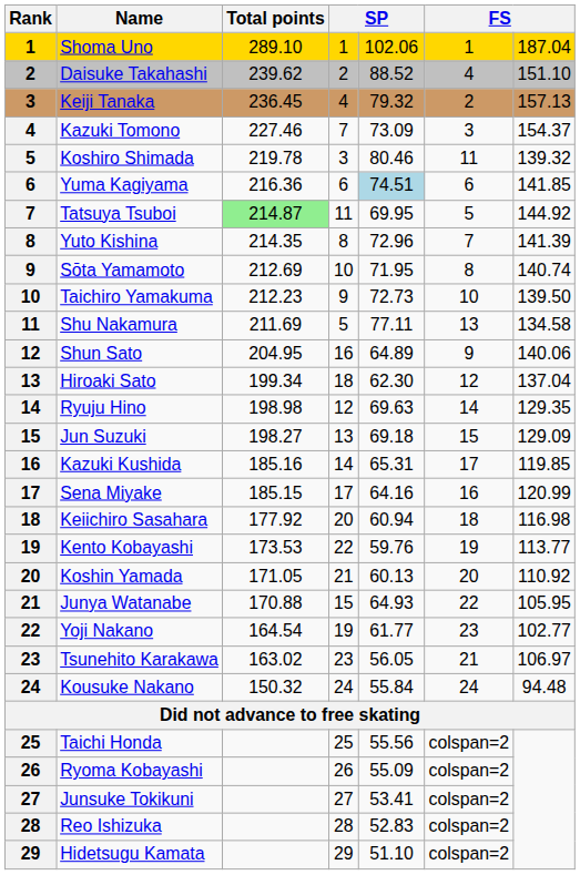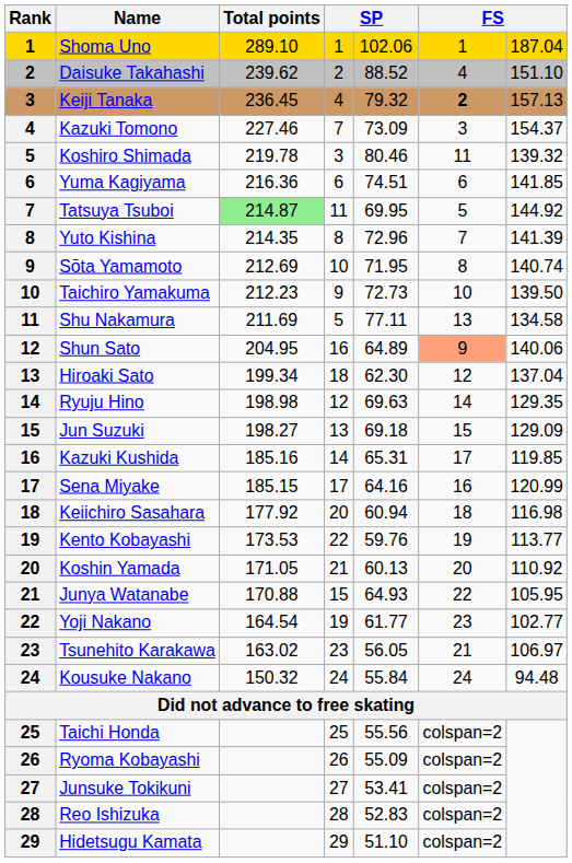Keiji Tanaka | column 6: normal -> bold
Yuma Kagiyama | column 5: lightblue background -> no background
Shun Sato | column 6: no background -> lightsalmon background
